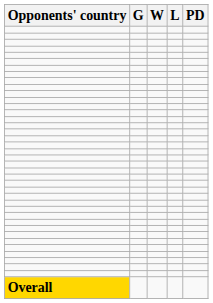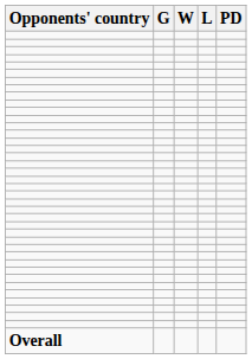row 41 | Opponents' country: gold background -> no background
